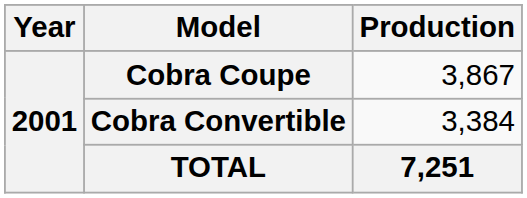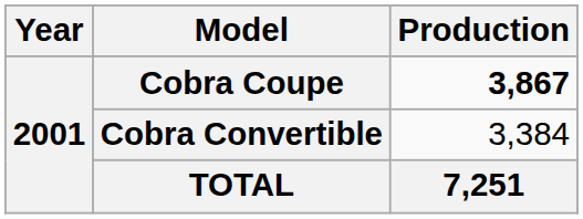Cobra Coupe | Production: normal -> bold
